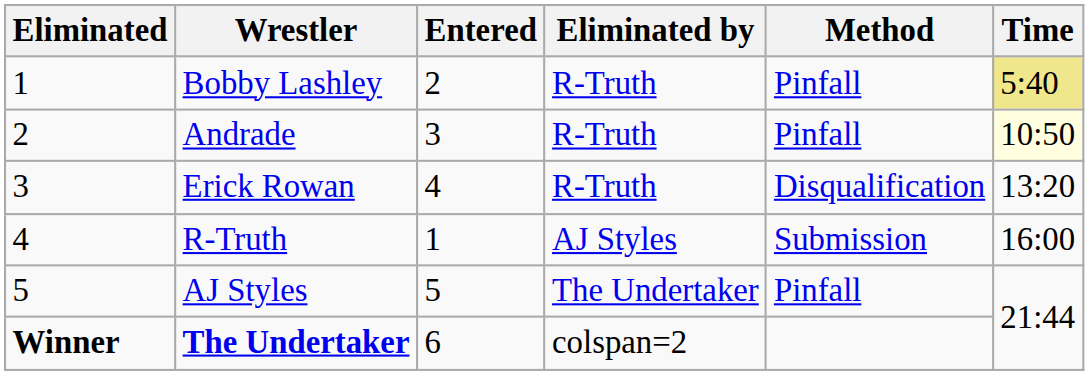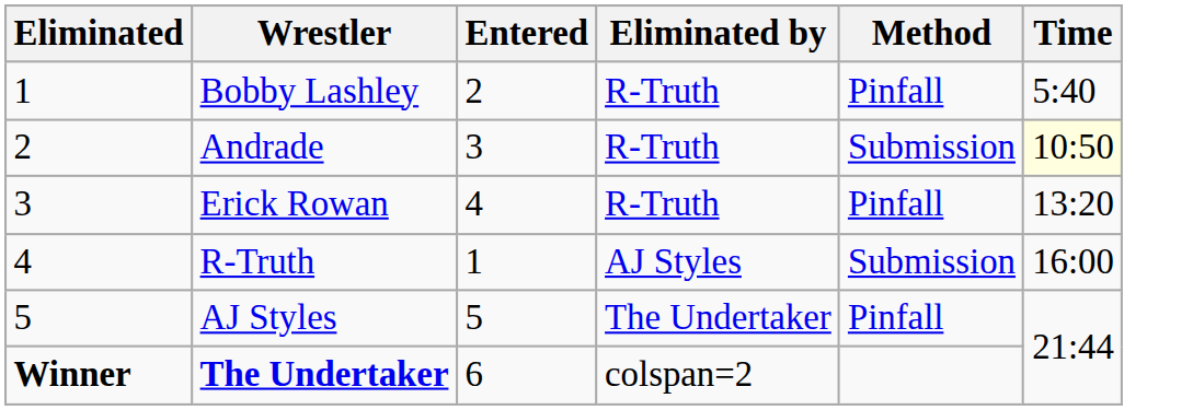Bobby Lashley | Time: khaki background -> no background
Andrade | Method: Pinfall -> Submission
Erick Rowan | Method: Disqualification -> Pinfall
